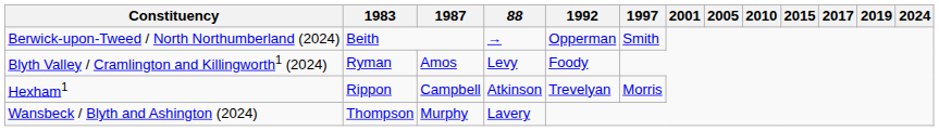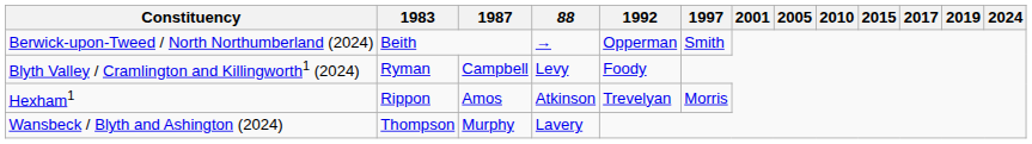Blyth Valley / Cramlington and Killingworth1 (2024) | 1987: Amos -> Campbell
Hexham1 | 1987: Campbell -> Amos
